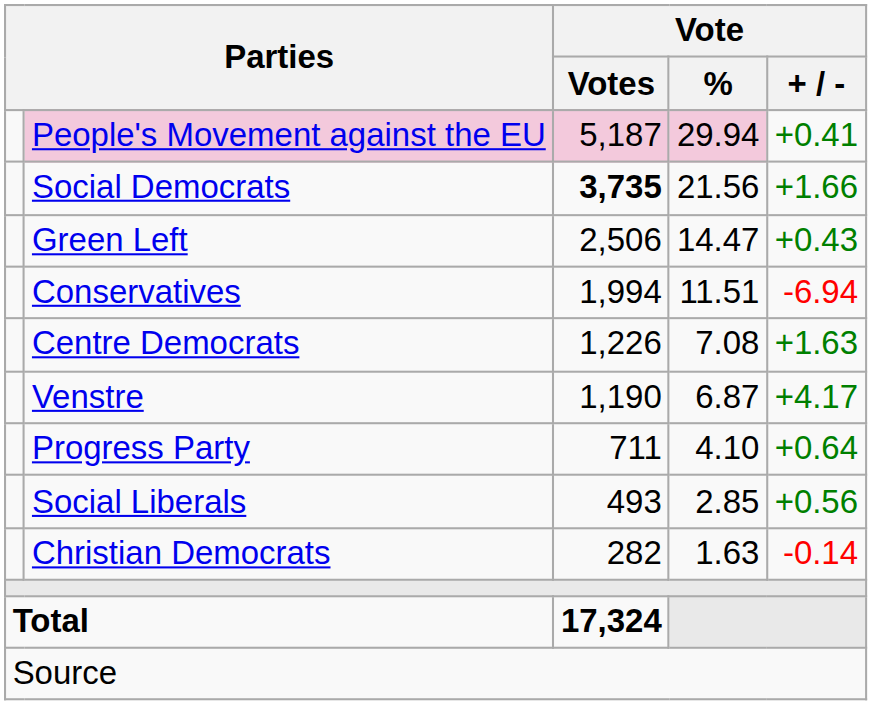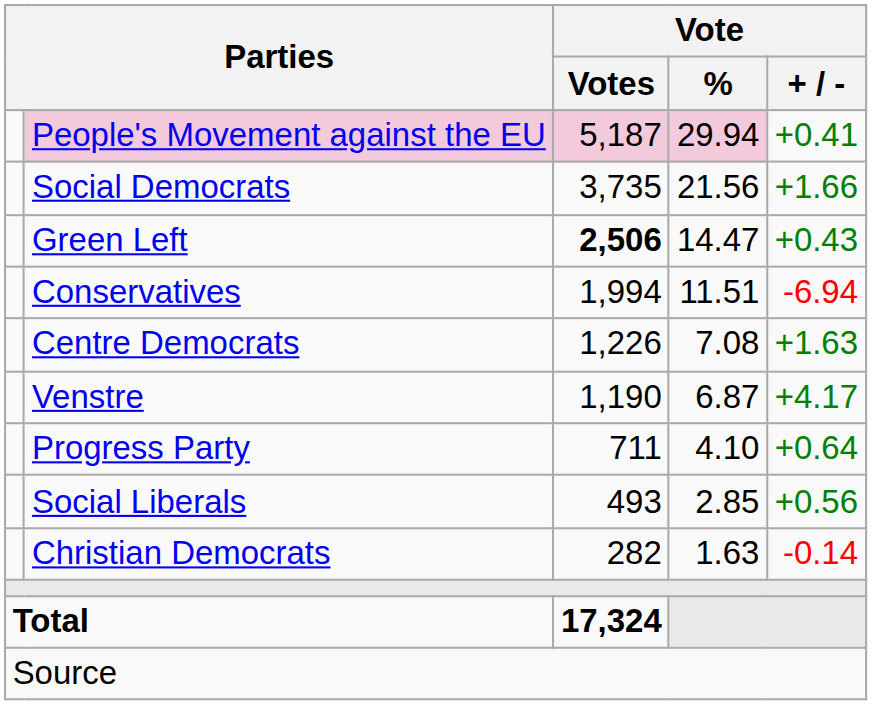Social Democrats | Vote / Votes: bold -> normal
Green Left | Vote / Votes: normal -> bold
